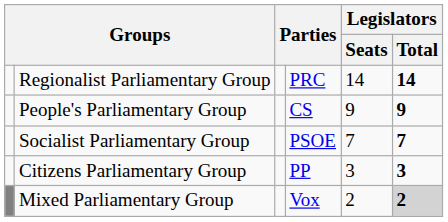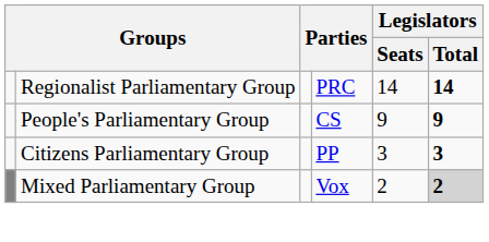- row: Socialist Parliamentary Group | PSOE | 7 | 7
